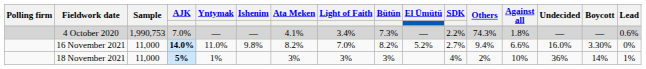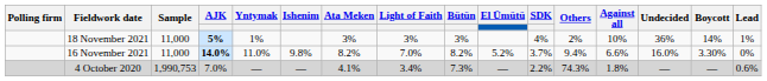rows swapped: 18 November 2021 <-> 4 October 2020
16 November 2021 | SDK: 2.7% -> 3.7%
